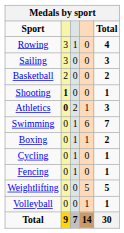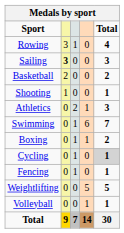Sailing | column 2: normal -> bold
Shooting | column 2: bold -> normal
Athletics | column 2: bold -> normal
Cycling | Total: no background -> lightgrey background
